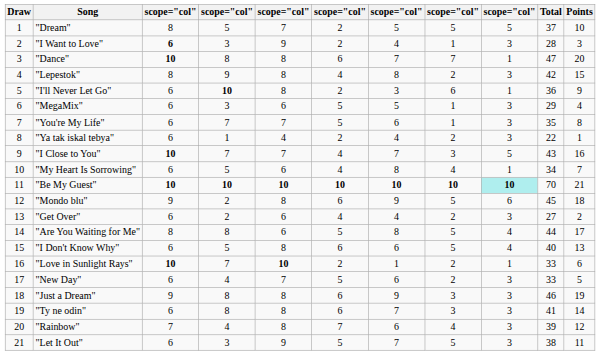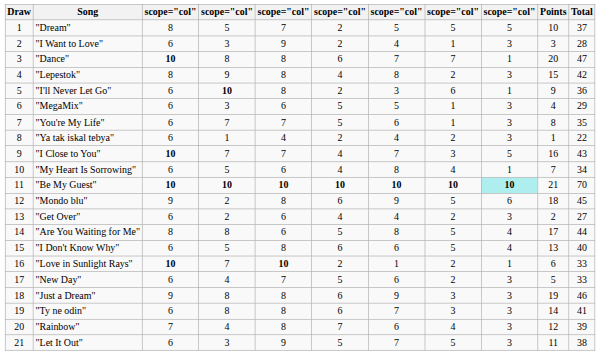columns swapped: Total <-> Points
"I Want to Love" | column 3: bold -> normal
